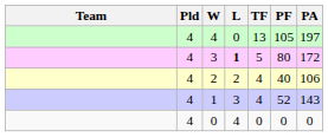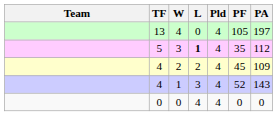columns swapped: Pld <-> TF
row 3 | PF: 80 -> 35
row 3 | PA: 172 -> 112
row 4 | PF: 40 -> 45
row 4 | PA: 106 -> 109
